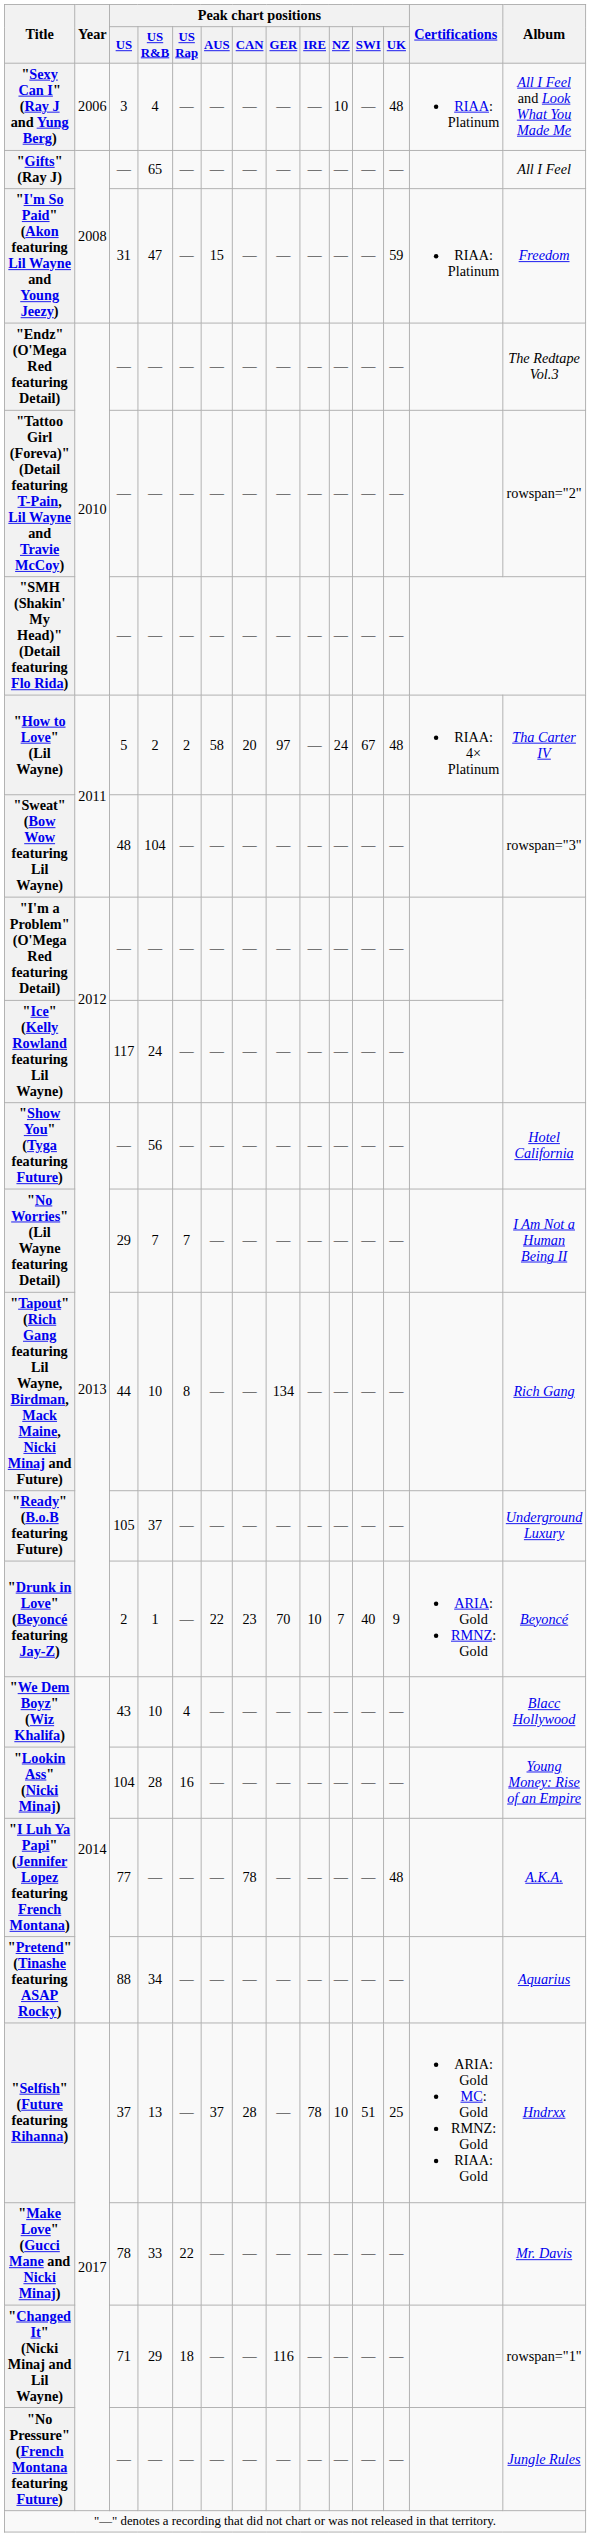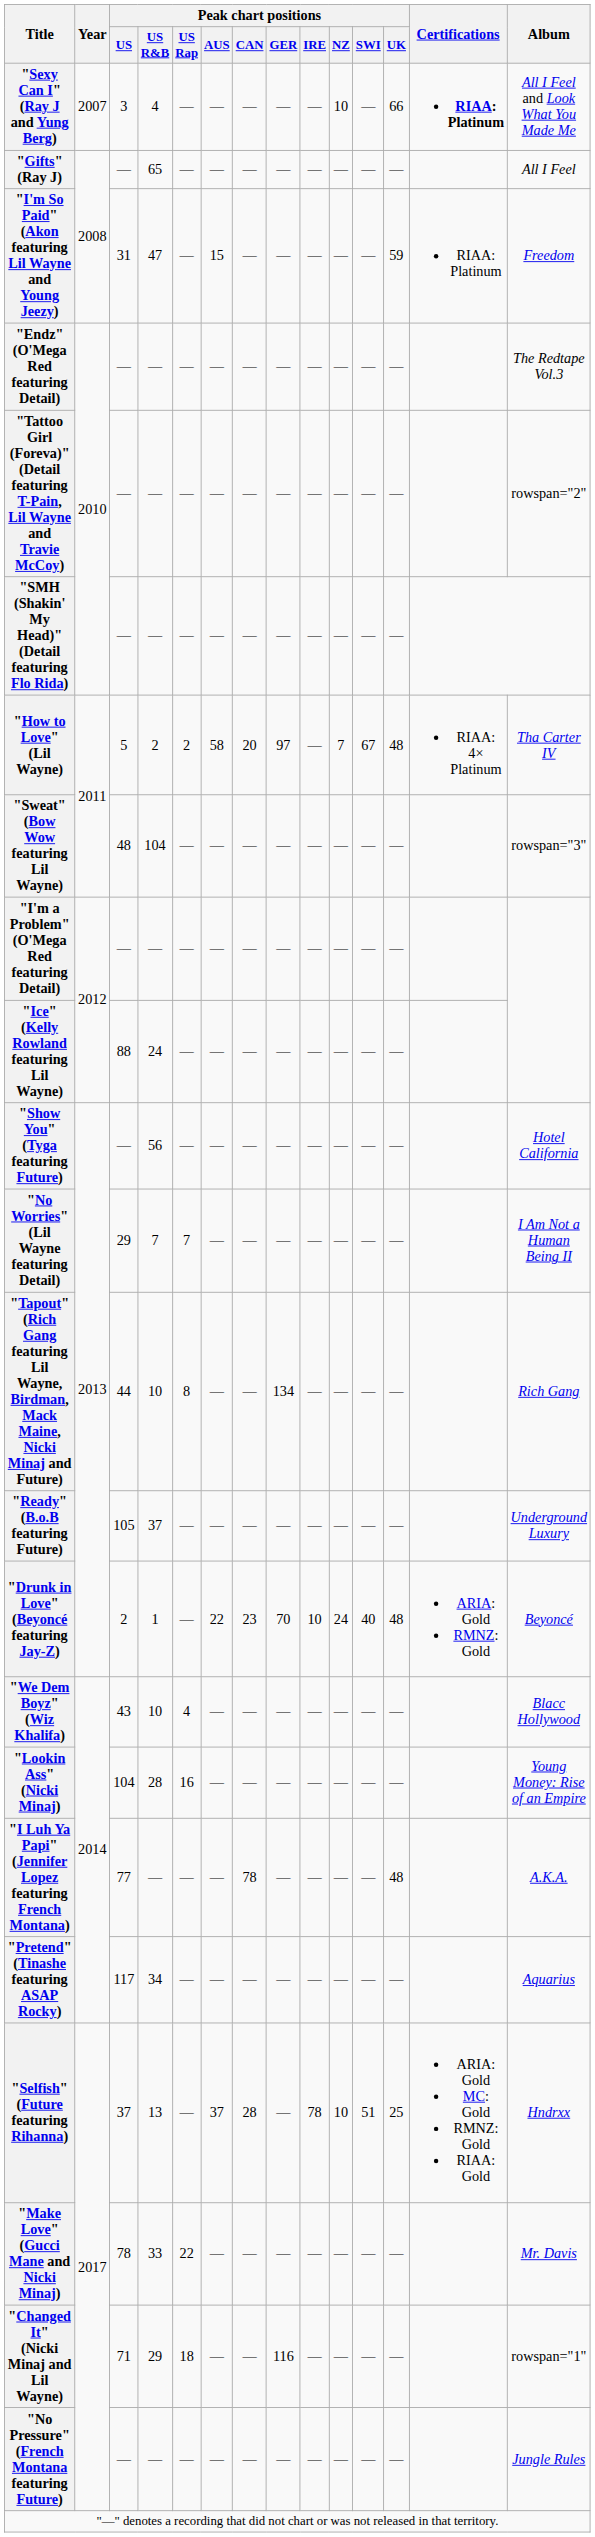"Sexy Can I" (Ray J and Yung Berg) | Year: 2006 -> 2007
"Sexy Can I" (Ray J and Yung Berg) | Peak chart positions / UK: 48 -> 66
"Sexy Can I" (Ray J and Yung Berg) | Certifications: normal -> bold
"How to Love" (Lil Wayne) | Peak chart positions / NZ: 24 -> 7
"Ice" (Kelly Rowland featuring Lil Wayne) | Peak chart positions / US: 117 -> 88
"Drunk in Love" (Beyoncé featuring Jay-Z) | Peak chart positions / NZ: 7 -> 24
"Drunk in Love" (Beyoncé featuring Jay-Z) | Peak chart positions / UK: 9 -> 48
"Pretend" (Tinashe featuring ASAP Rocky) | Peak chart positions / US: 88 -> 117
